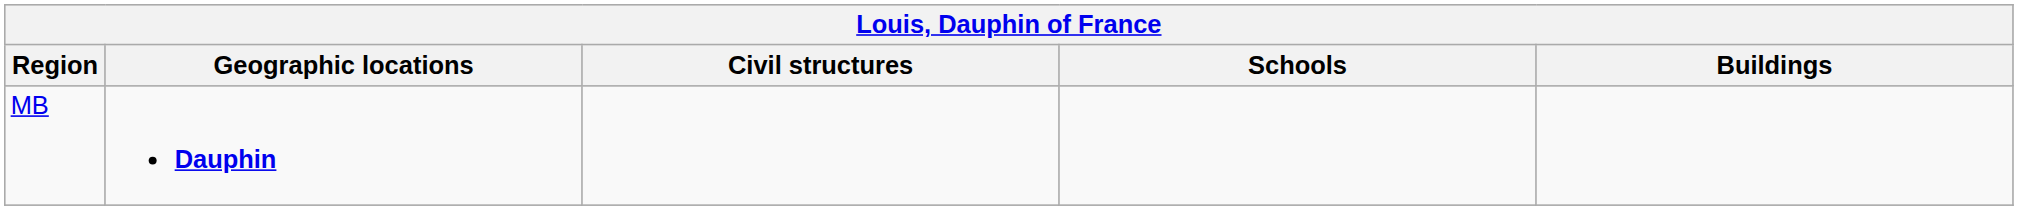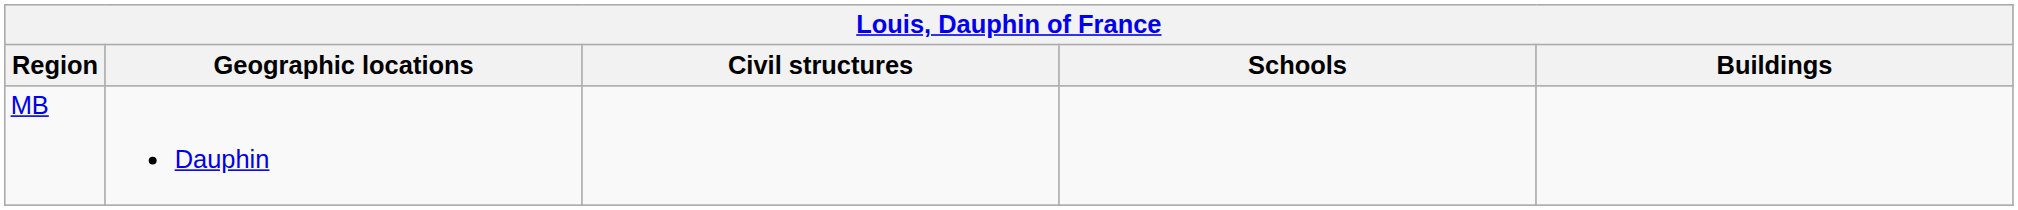MB | Geographic locations: bold -> normal
